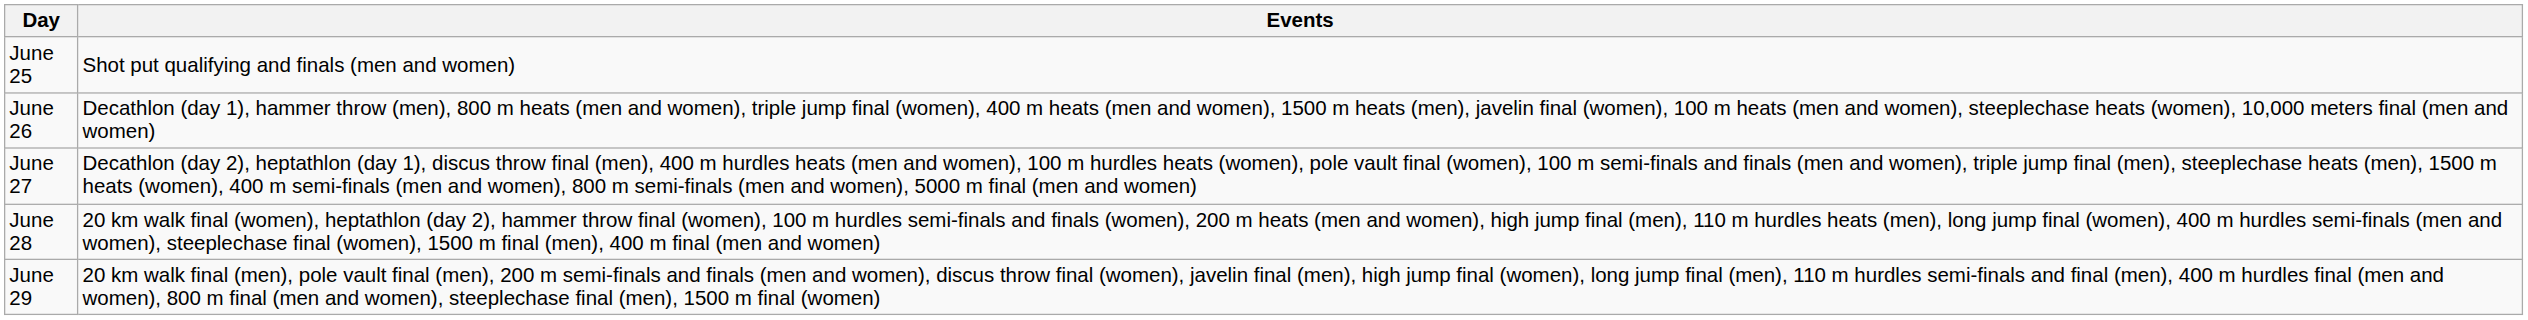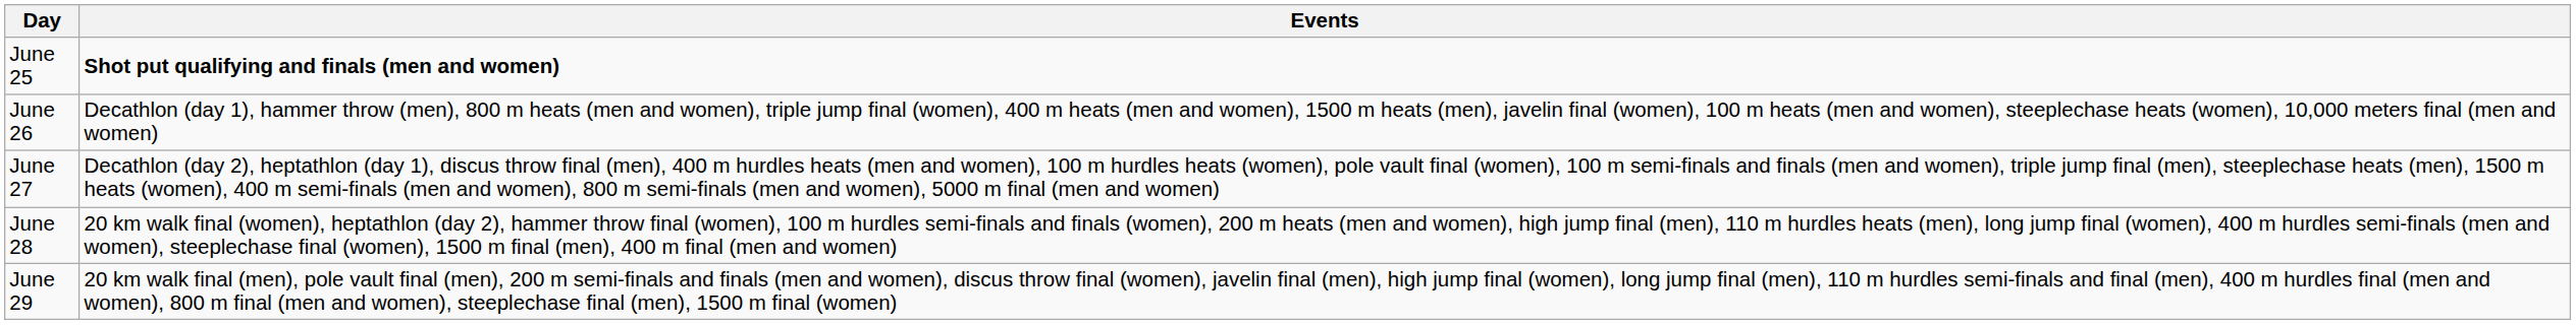June 25 | Events: normal -> bold
